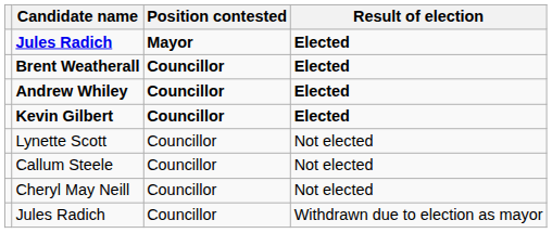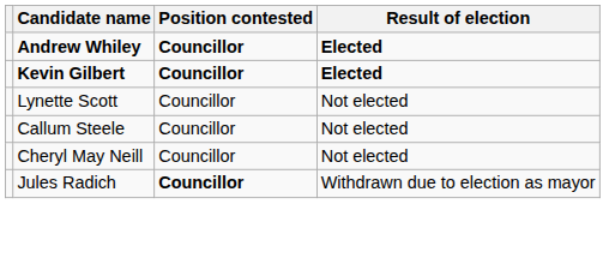- row: Jules Radich | Mayor | Elected
- row: Brent Weatherall | Councillor | Elected
Jules Radich / Withdrawn due to election as mayor | Position contested: normal -> bold
